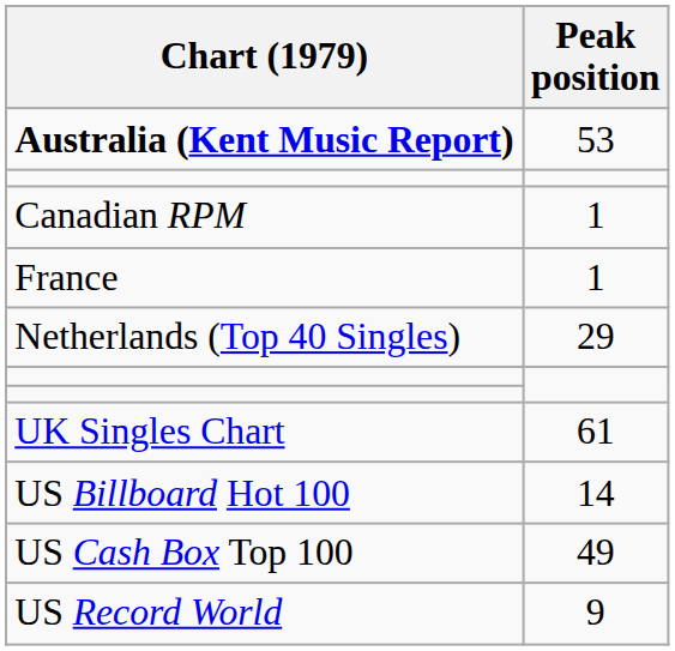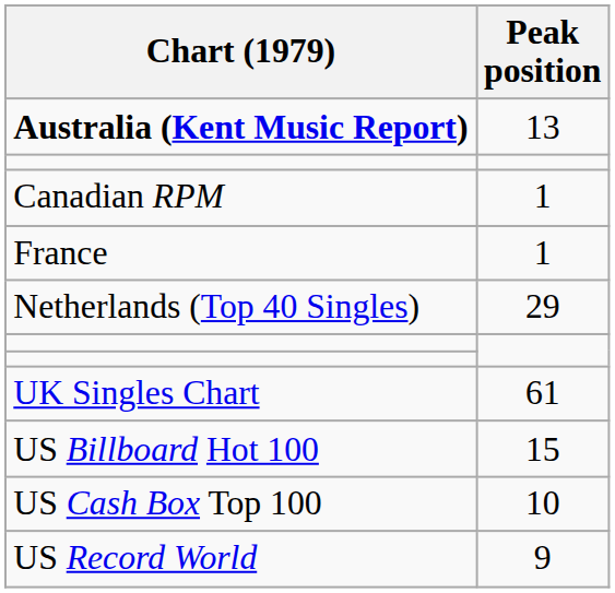row 2 | Peak position: 53 -> 13
row 10 | Peak position: 14 -> 15
row 11 | Peak position: 49 -> 10
